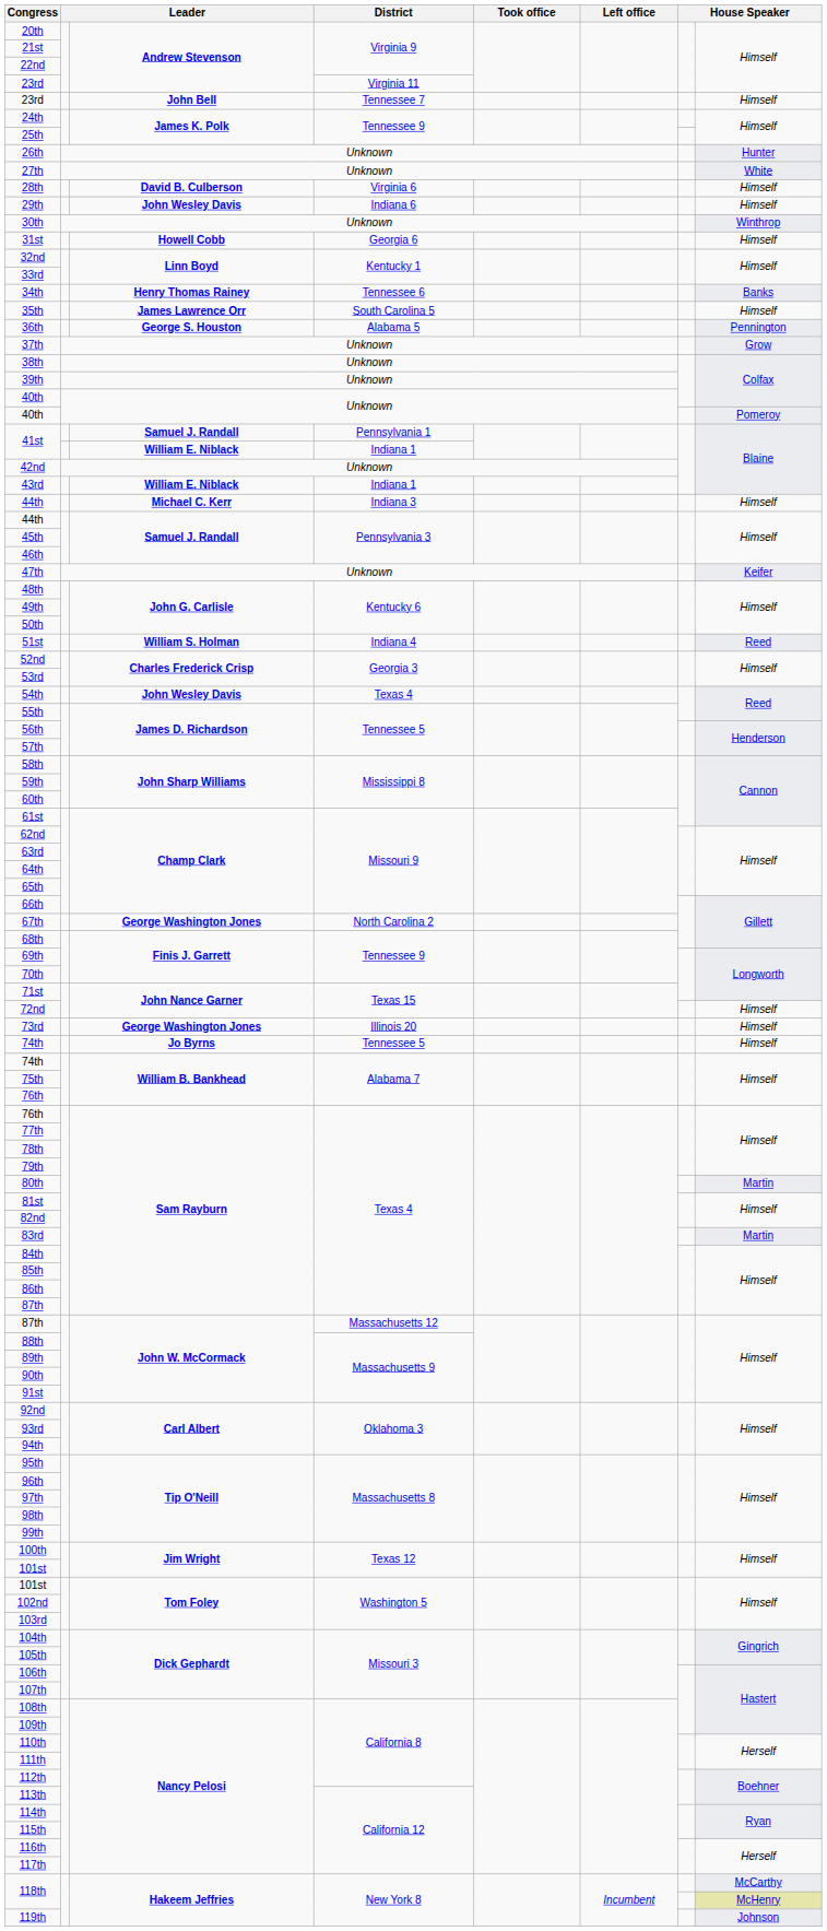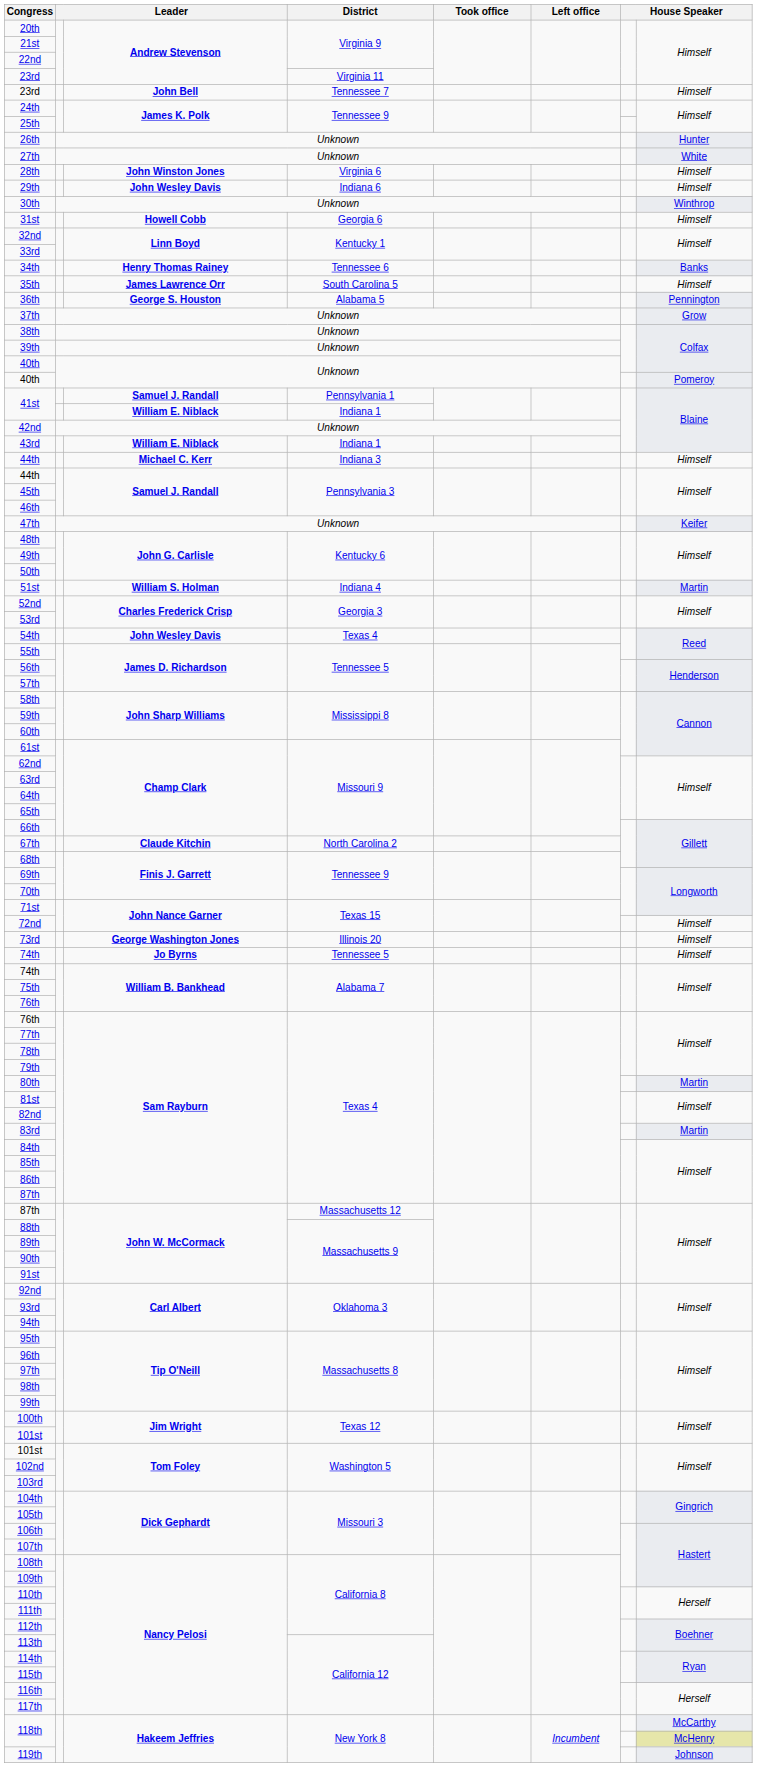28th | column 3: David B. Culberson -> John Winston Jones
51st | column 8: Reed -> Martin
67th | column 3: George Washington Jones -> Claude Kitchin
